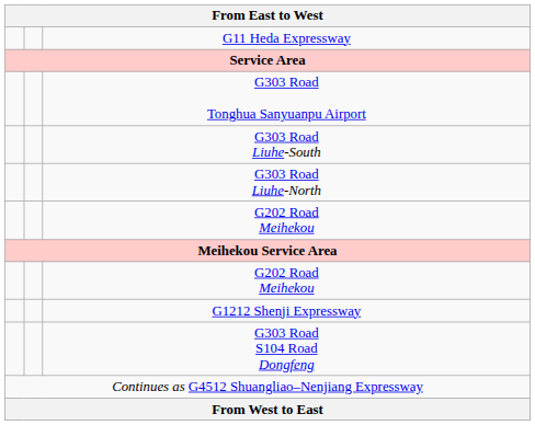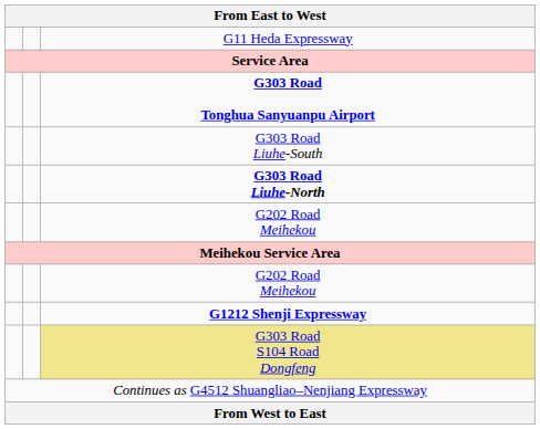G303 Road Tonghua Sanyuanpu Airport | column 3: normal -> bold
G303 Road Liuhe-North | column 3: normal -> bold
G1212 Shenji Expressway | column 3: normal -> bold
G303 Road S104 Road Dongfeng | column 3: no background -> khaki background
